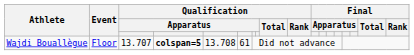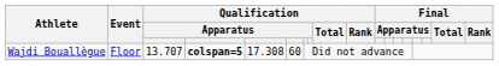Wajdi Bouallègue | column 5: 13.708 -> 17.308
Wajdi Bouallègue | column 6: 61 -> 60
